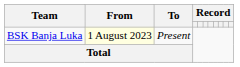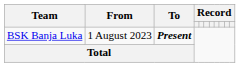BSK Banja Luka | From: lightyellow background -> no background
BSK Banja Luka | To: normal -> bold
